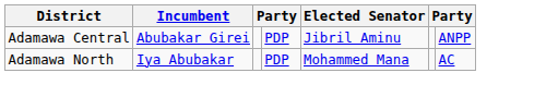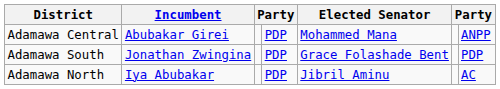Adamawa Central | Elected Senator: Jibril Aminu -> Mohammed Mana
+ row: Adamawa South | Jonathan Zwingina | PDP | Grace Folashade Bent | PDP
Adamawa North | Elected Senator: Mohammed Mana -> Jibril Aminu
